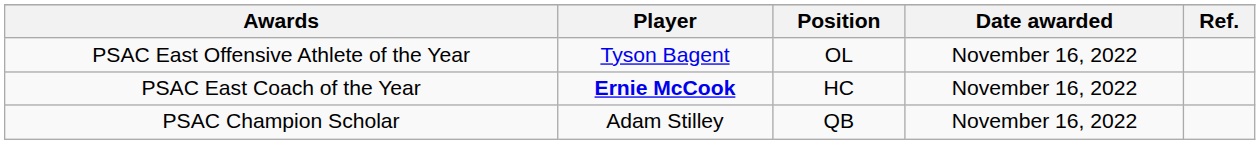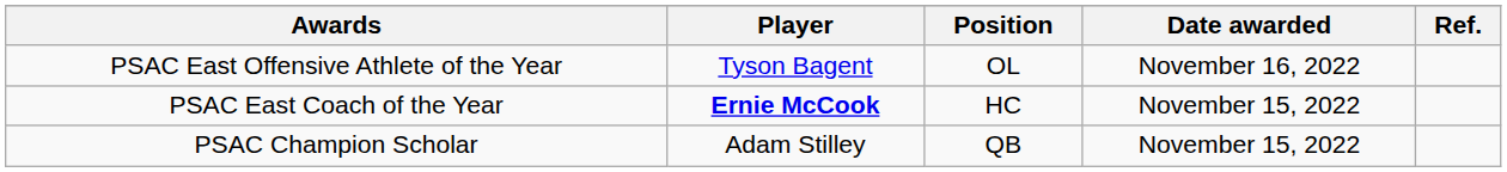PSAC East Coach of the Year | Date awarded: November 16, 2022 -> November 15, 2022
PSAC Champion Scholar | Date awarded: November 16, 2022 -> November 15, 2022
